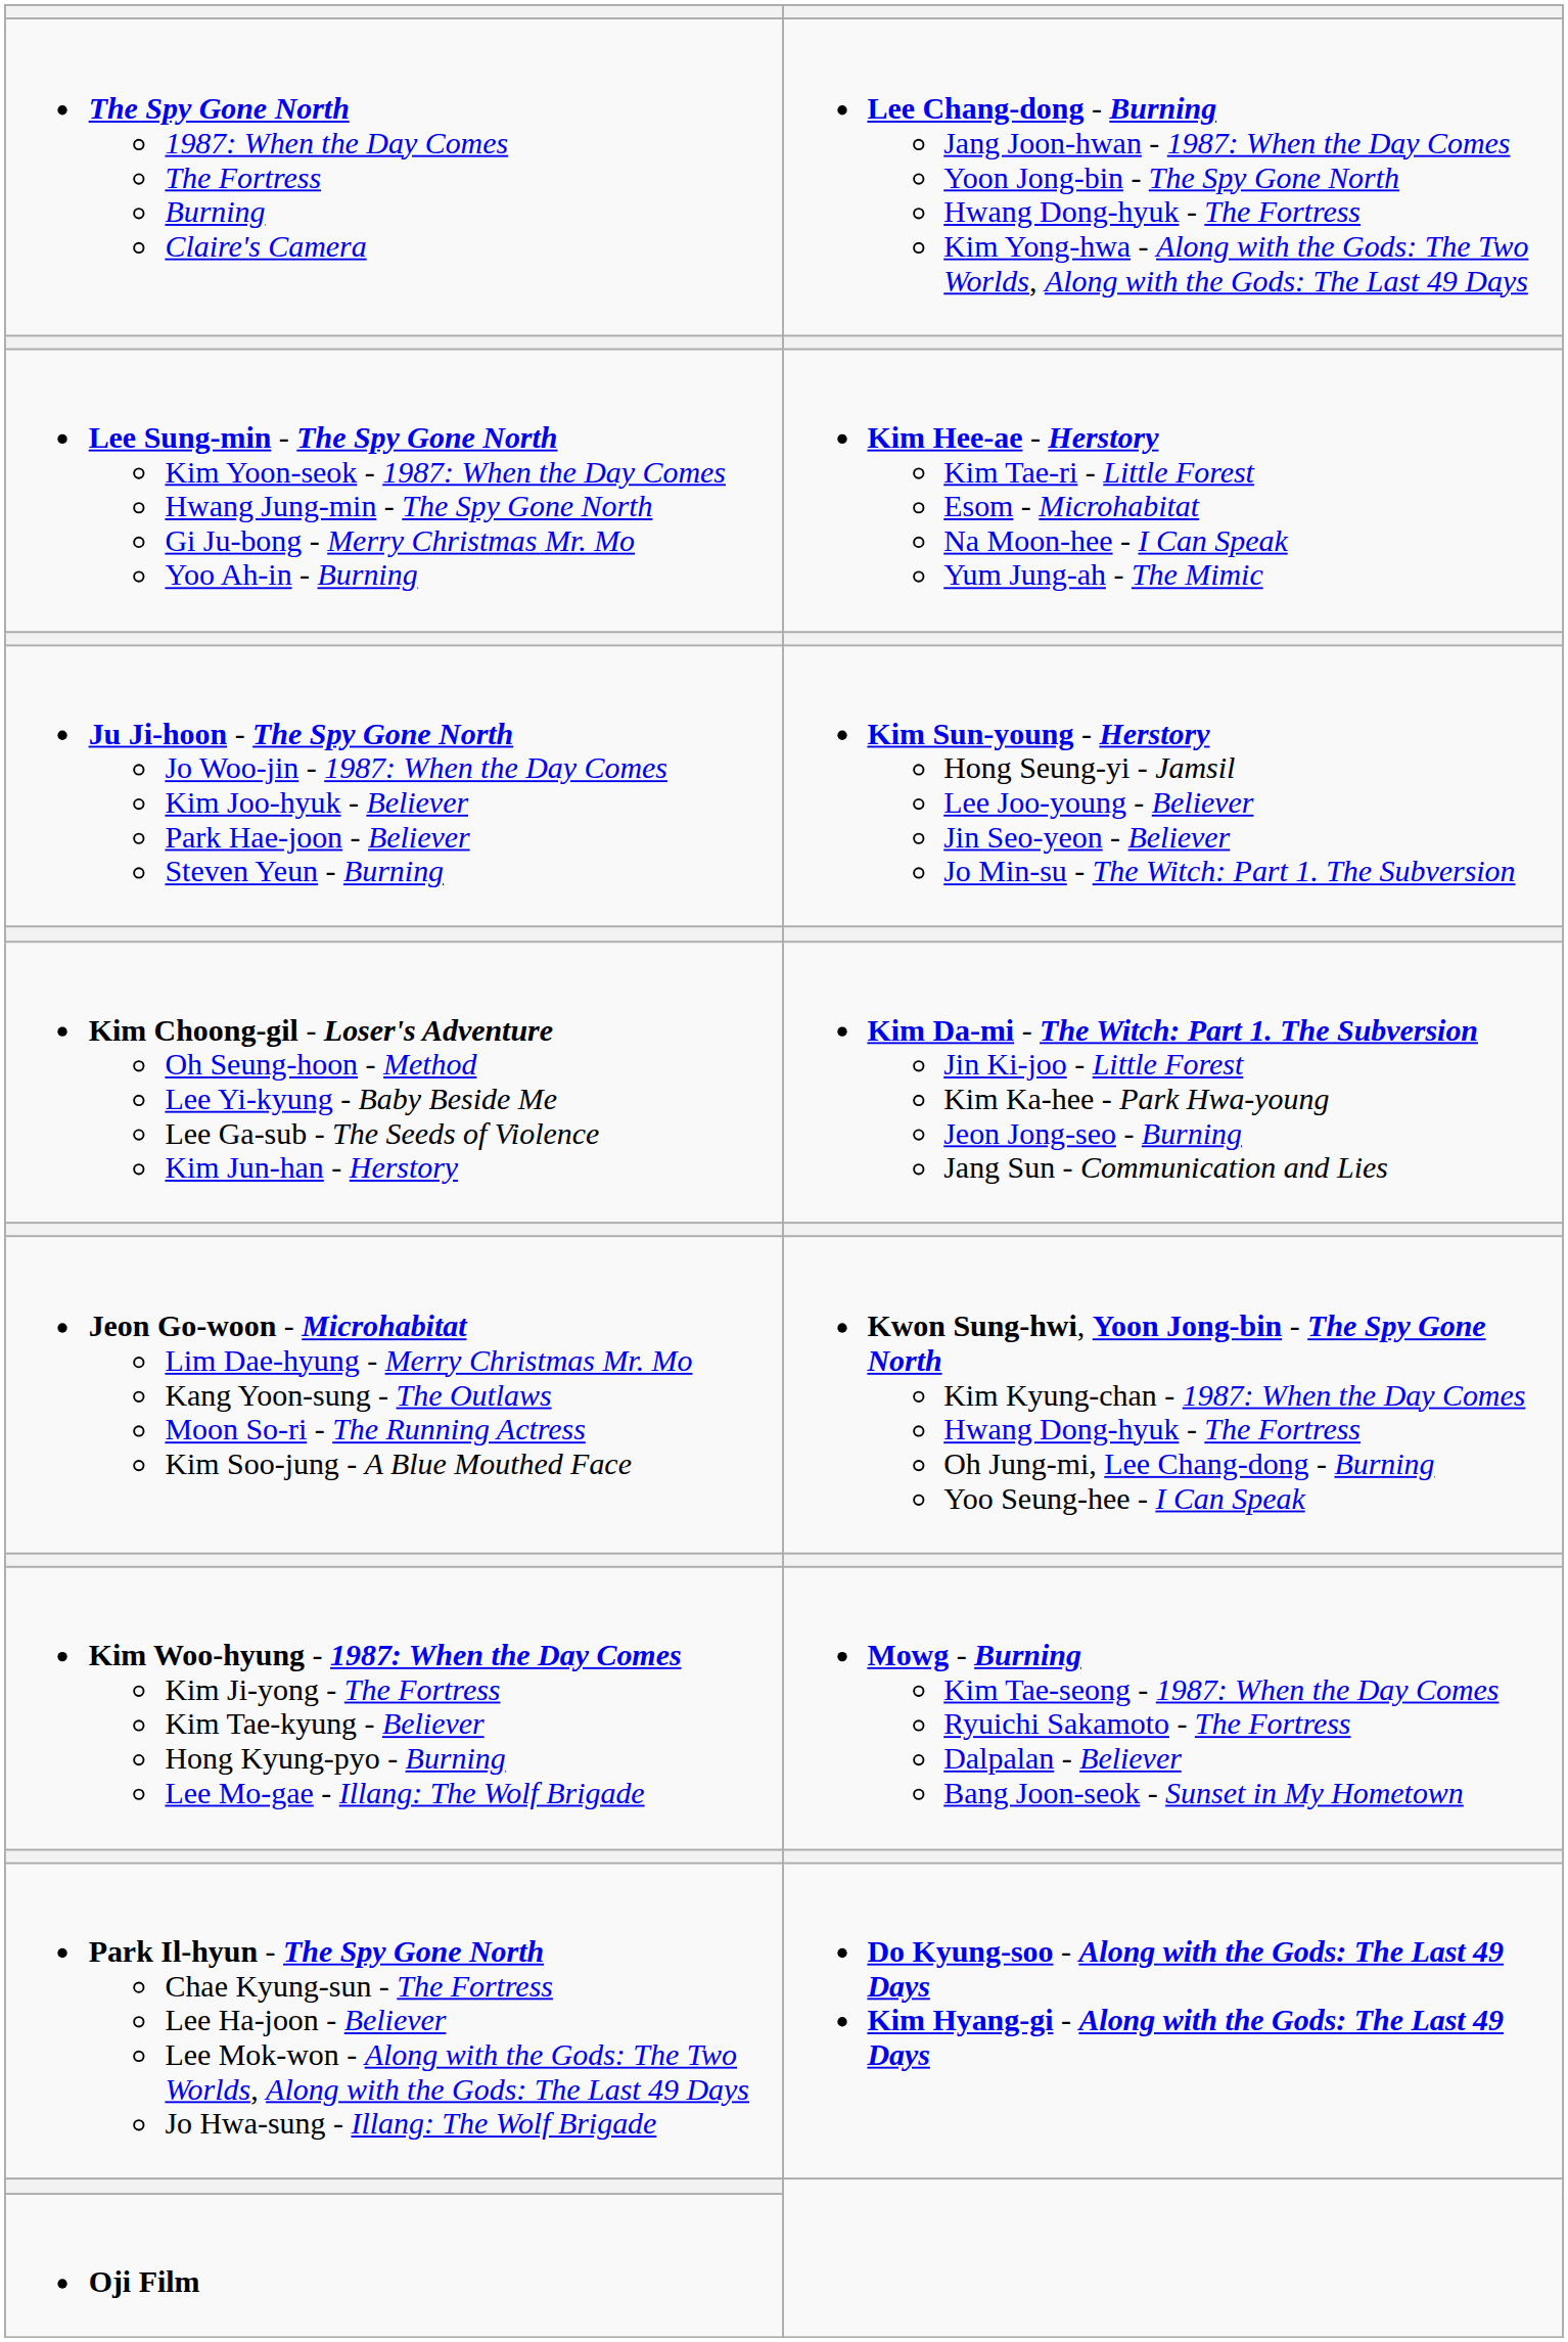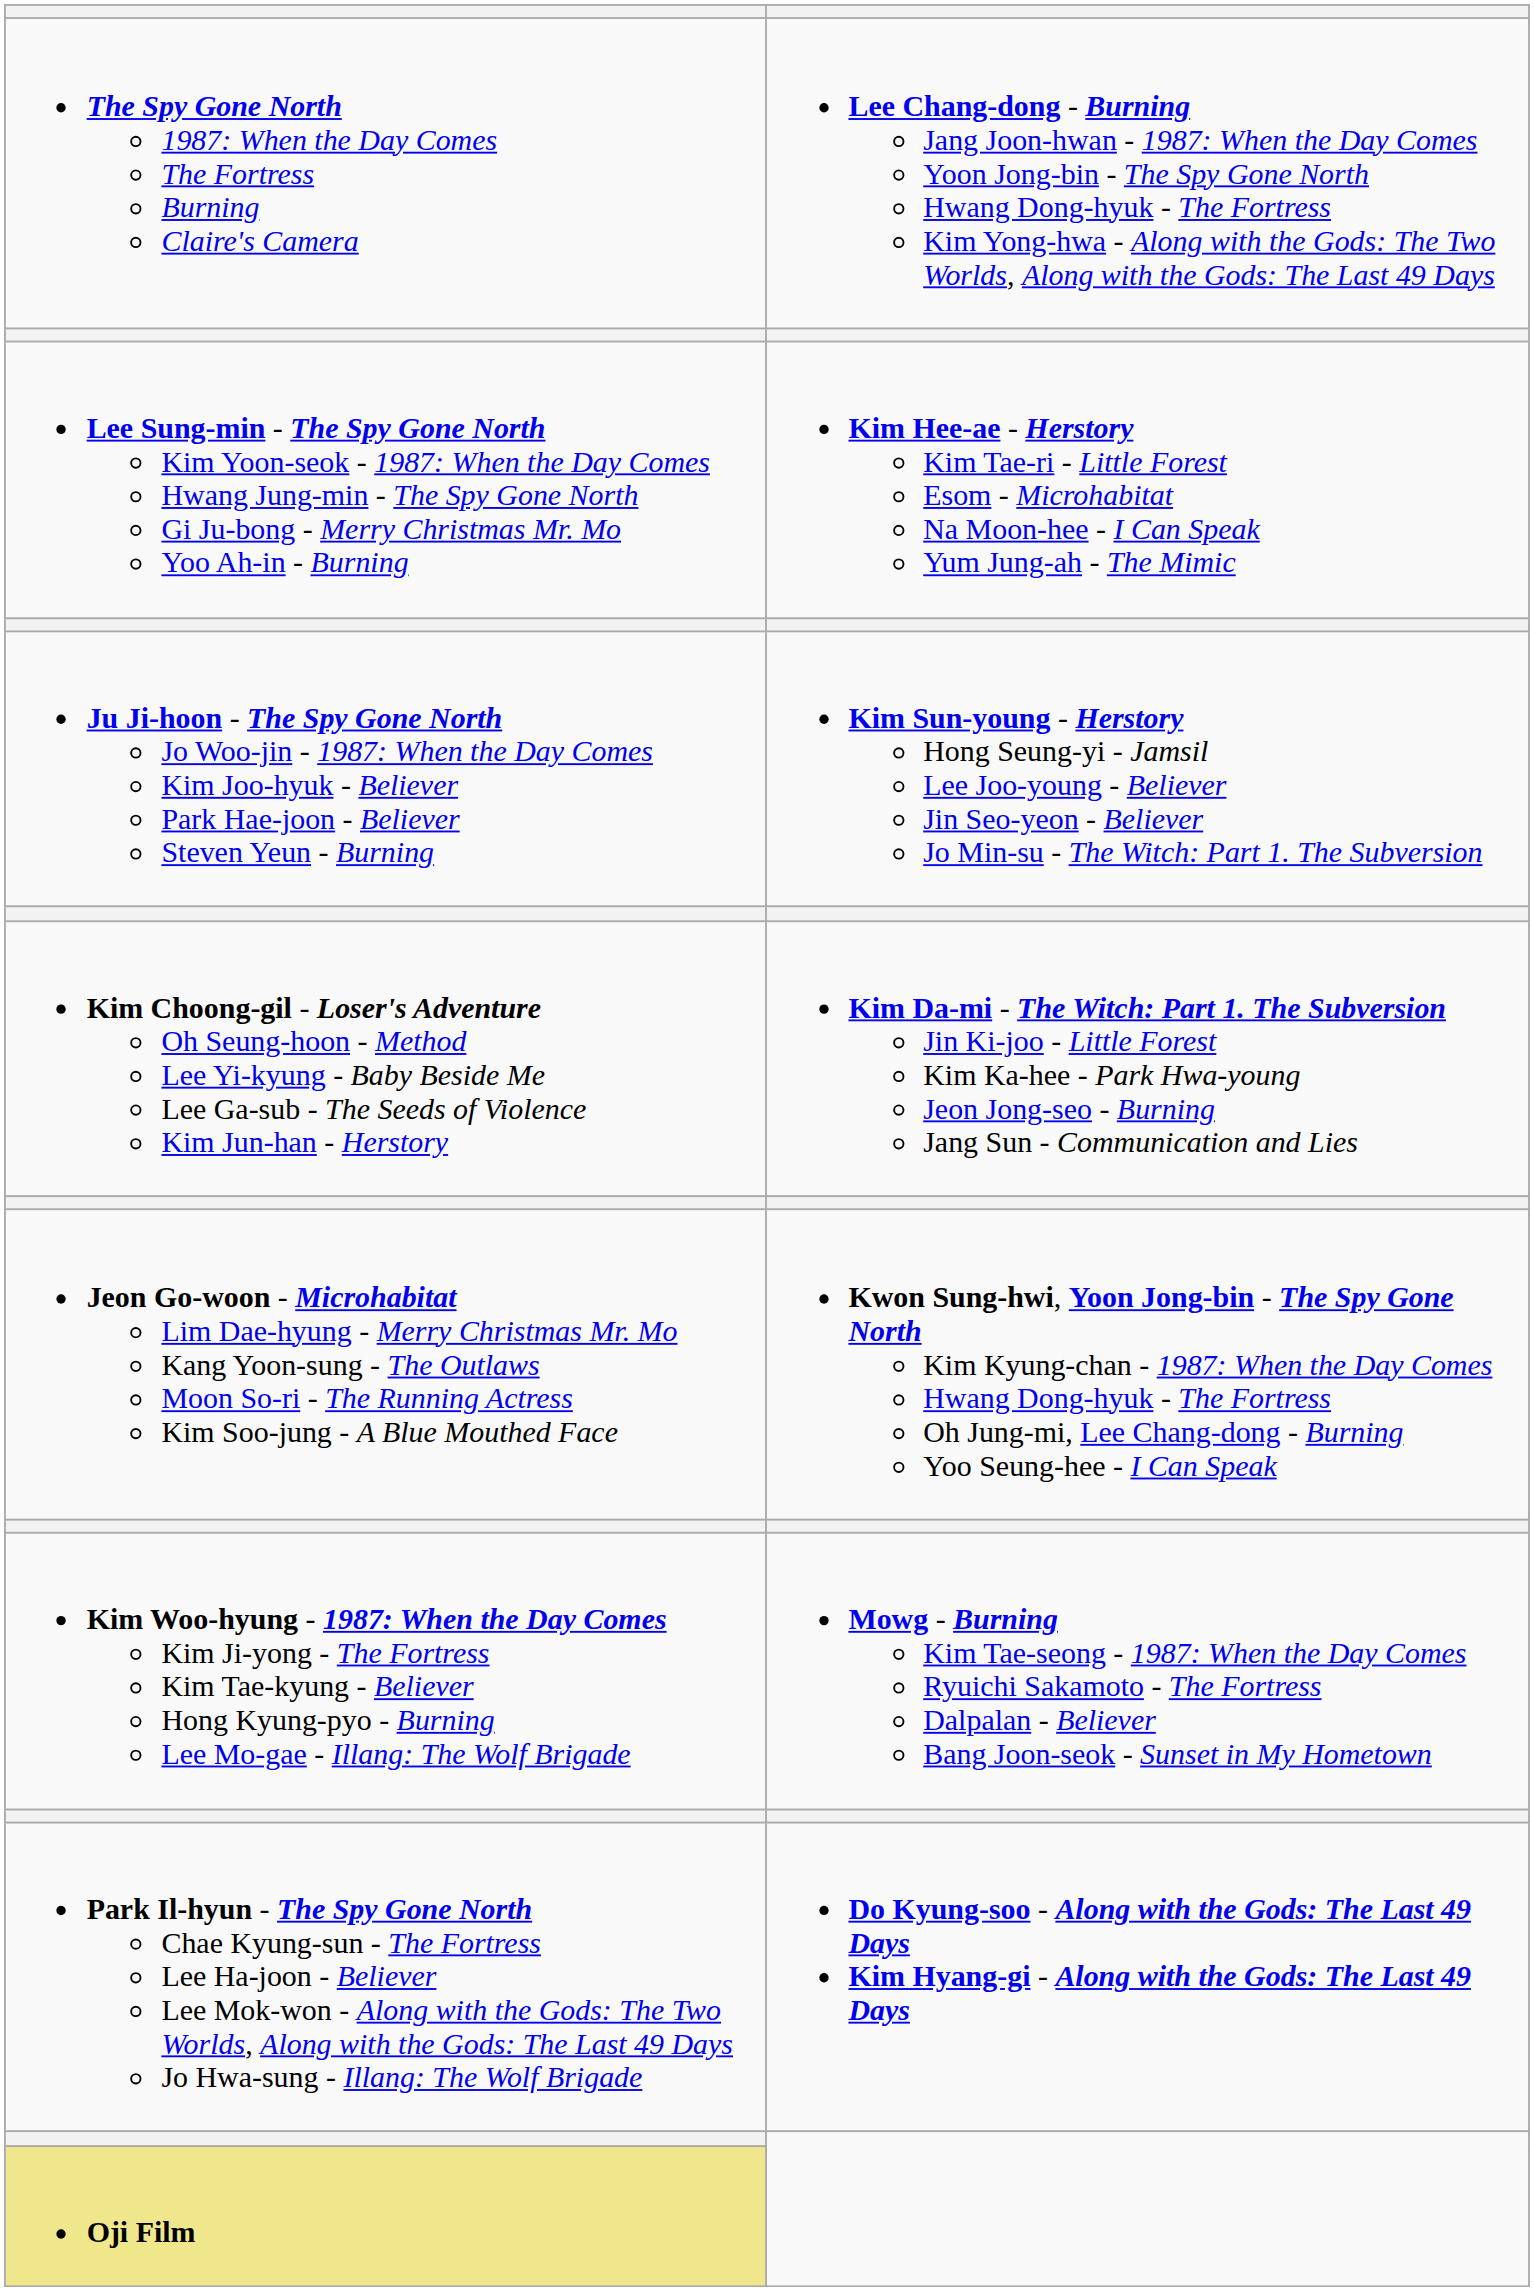Oji Film | column 1: no background -> khaki background
